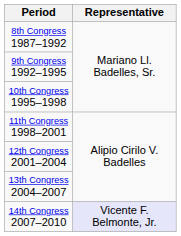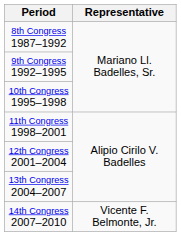14th Congress 2007–2010 | Representative: lavender background -> no background
